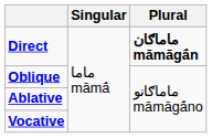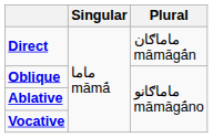Direct | Plural: bold -> normal
